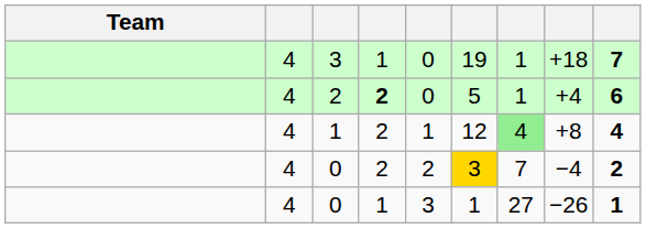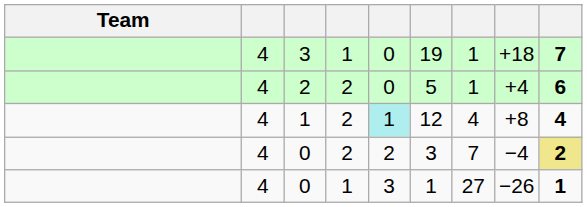row 3 | column 4: bold -> normal
row 4 | column 5: no background -> paleturquoise background
row 4 | column 7: lightgreen background -> no background
row 5 | column 6: gold background -> no background
row 5 | column 9: no background -> khaki background
